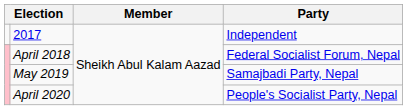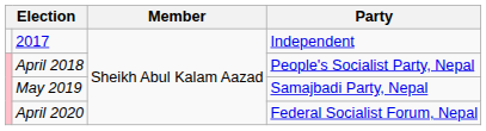April 2018 | Party: Federal Socialist Forum, Nepal -> People's Socialist Party, Nepal
April 2020 | Party: People's Socialist Party, Nepal -> Federal Socialist Forum, Nepal
